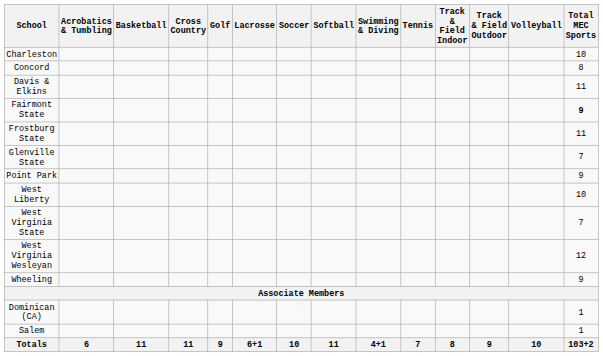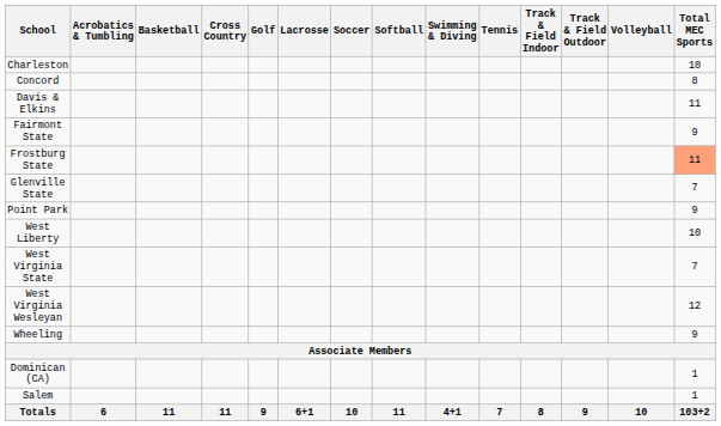Fairmont State | Total MEC Sports: bold -> normal
Frostburg State | Total MEC Sports: no background -> lightsalmon background
